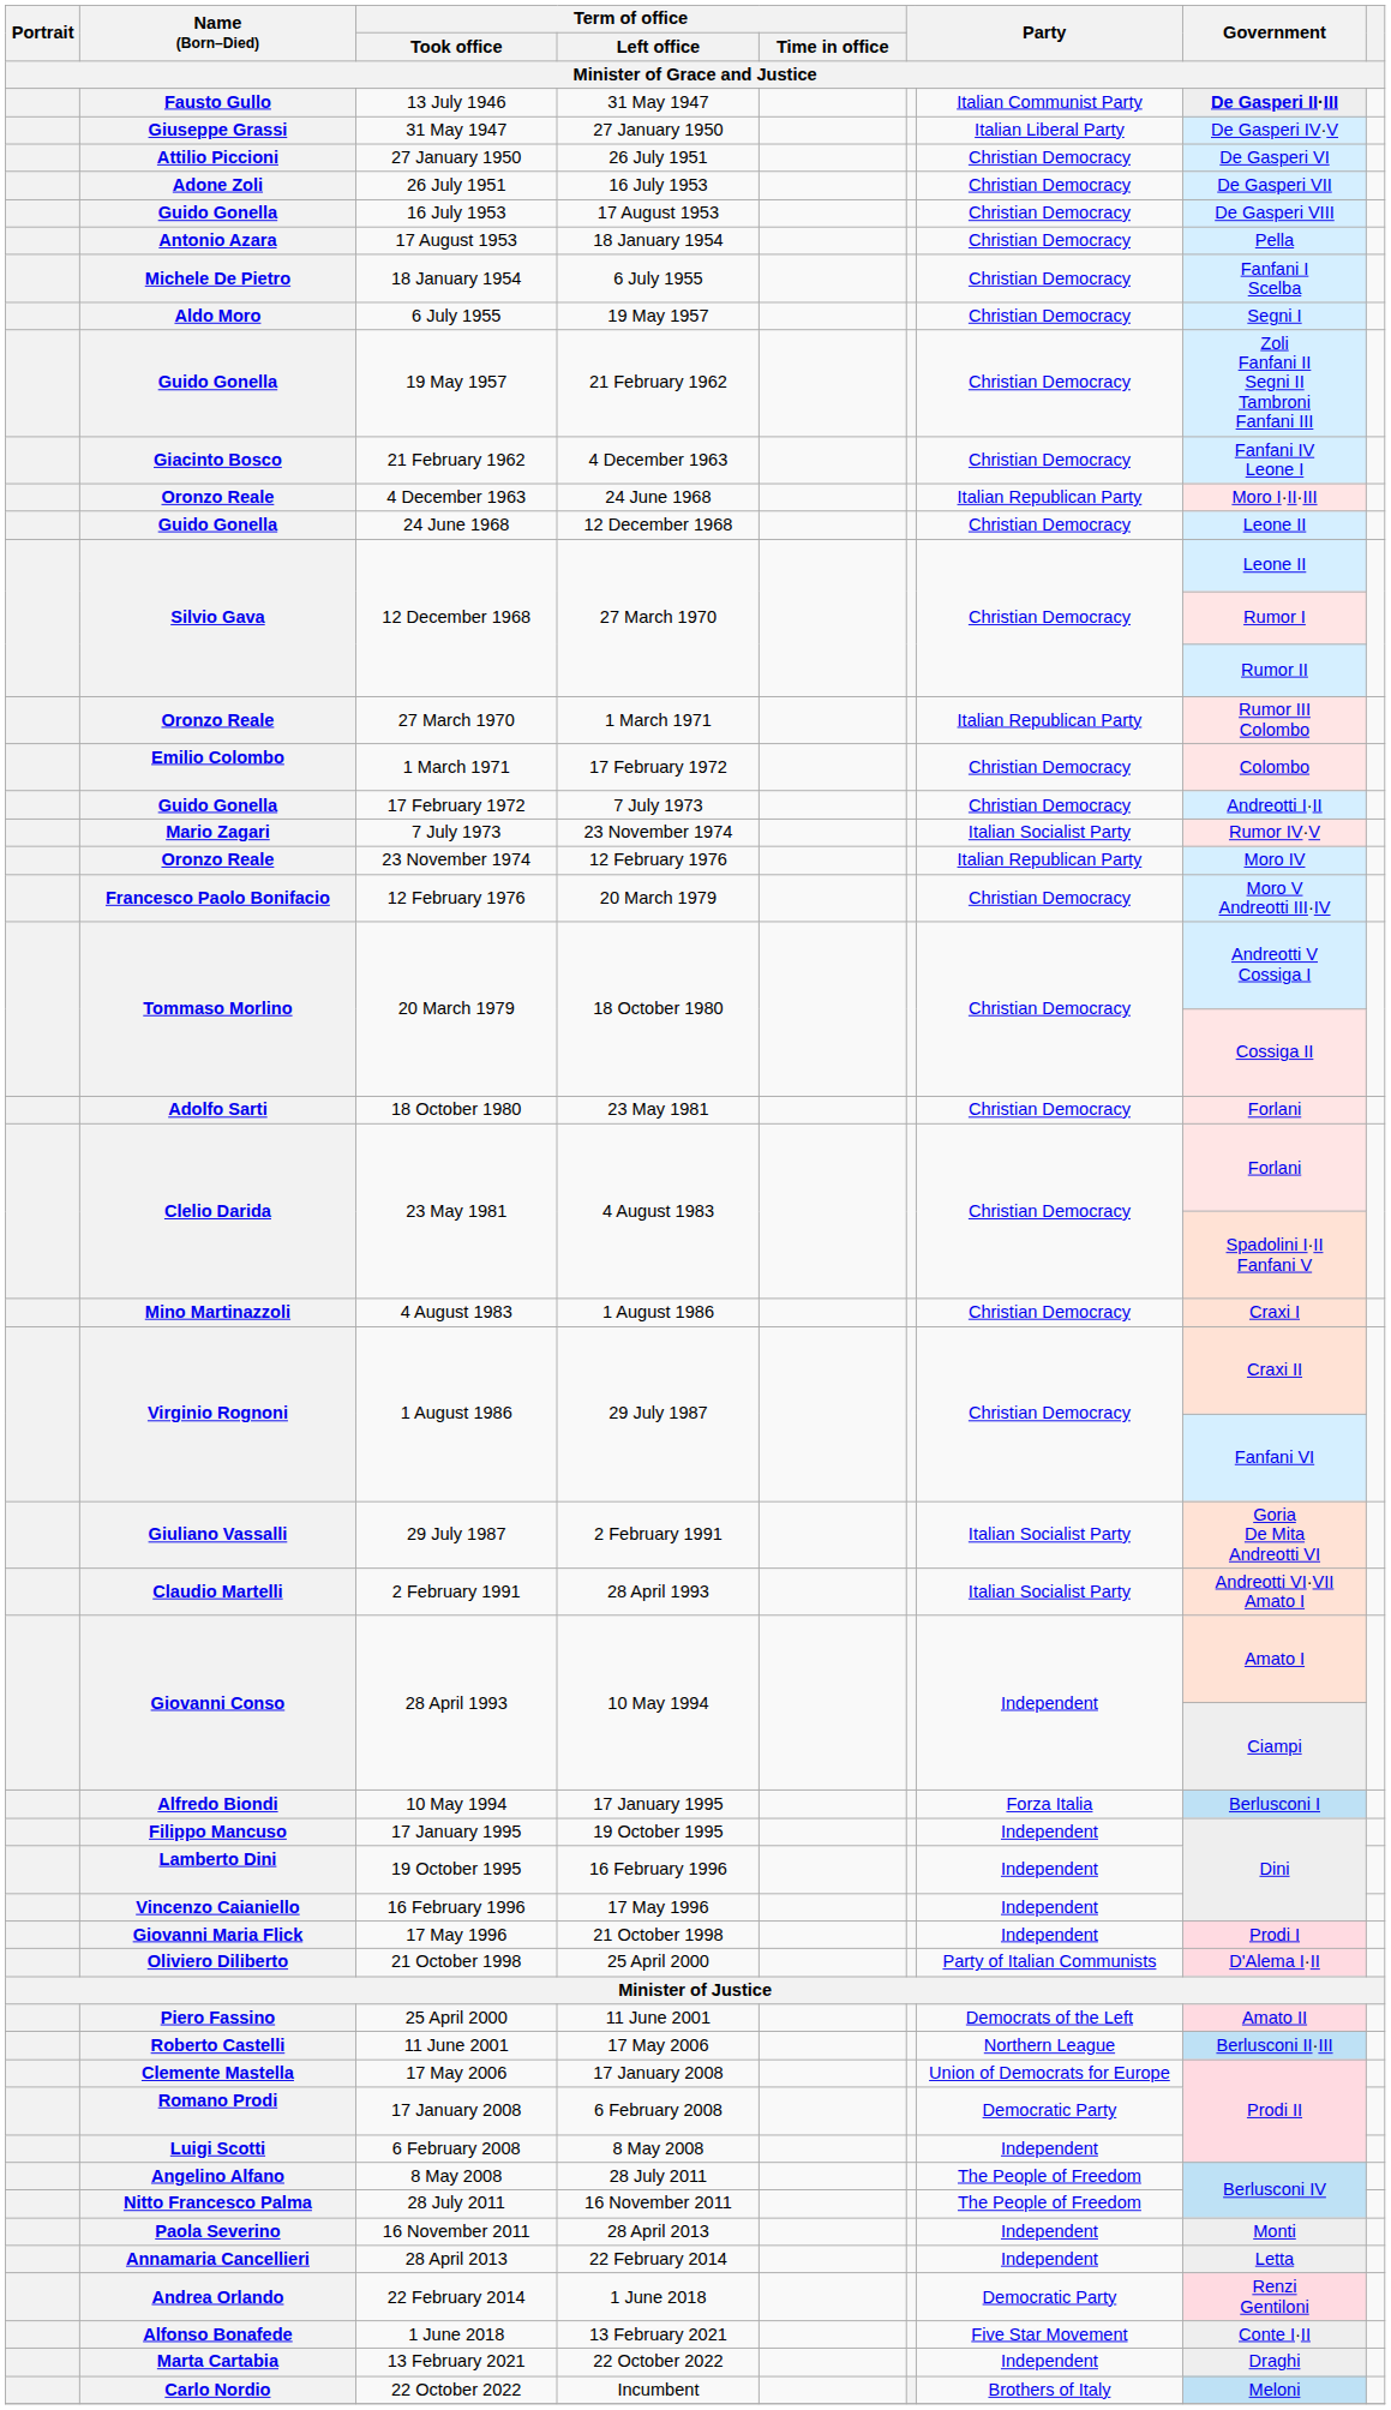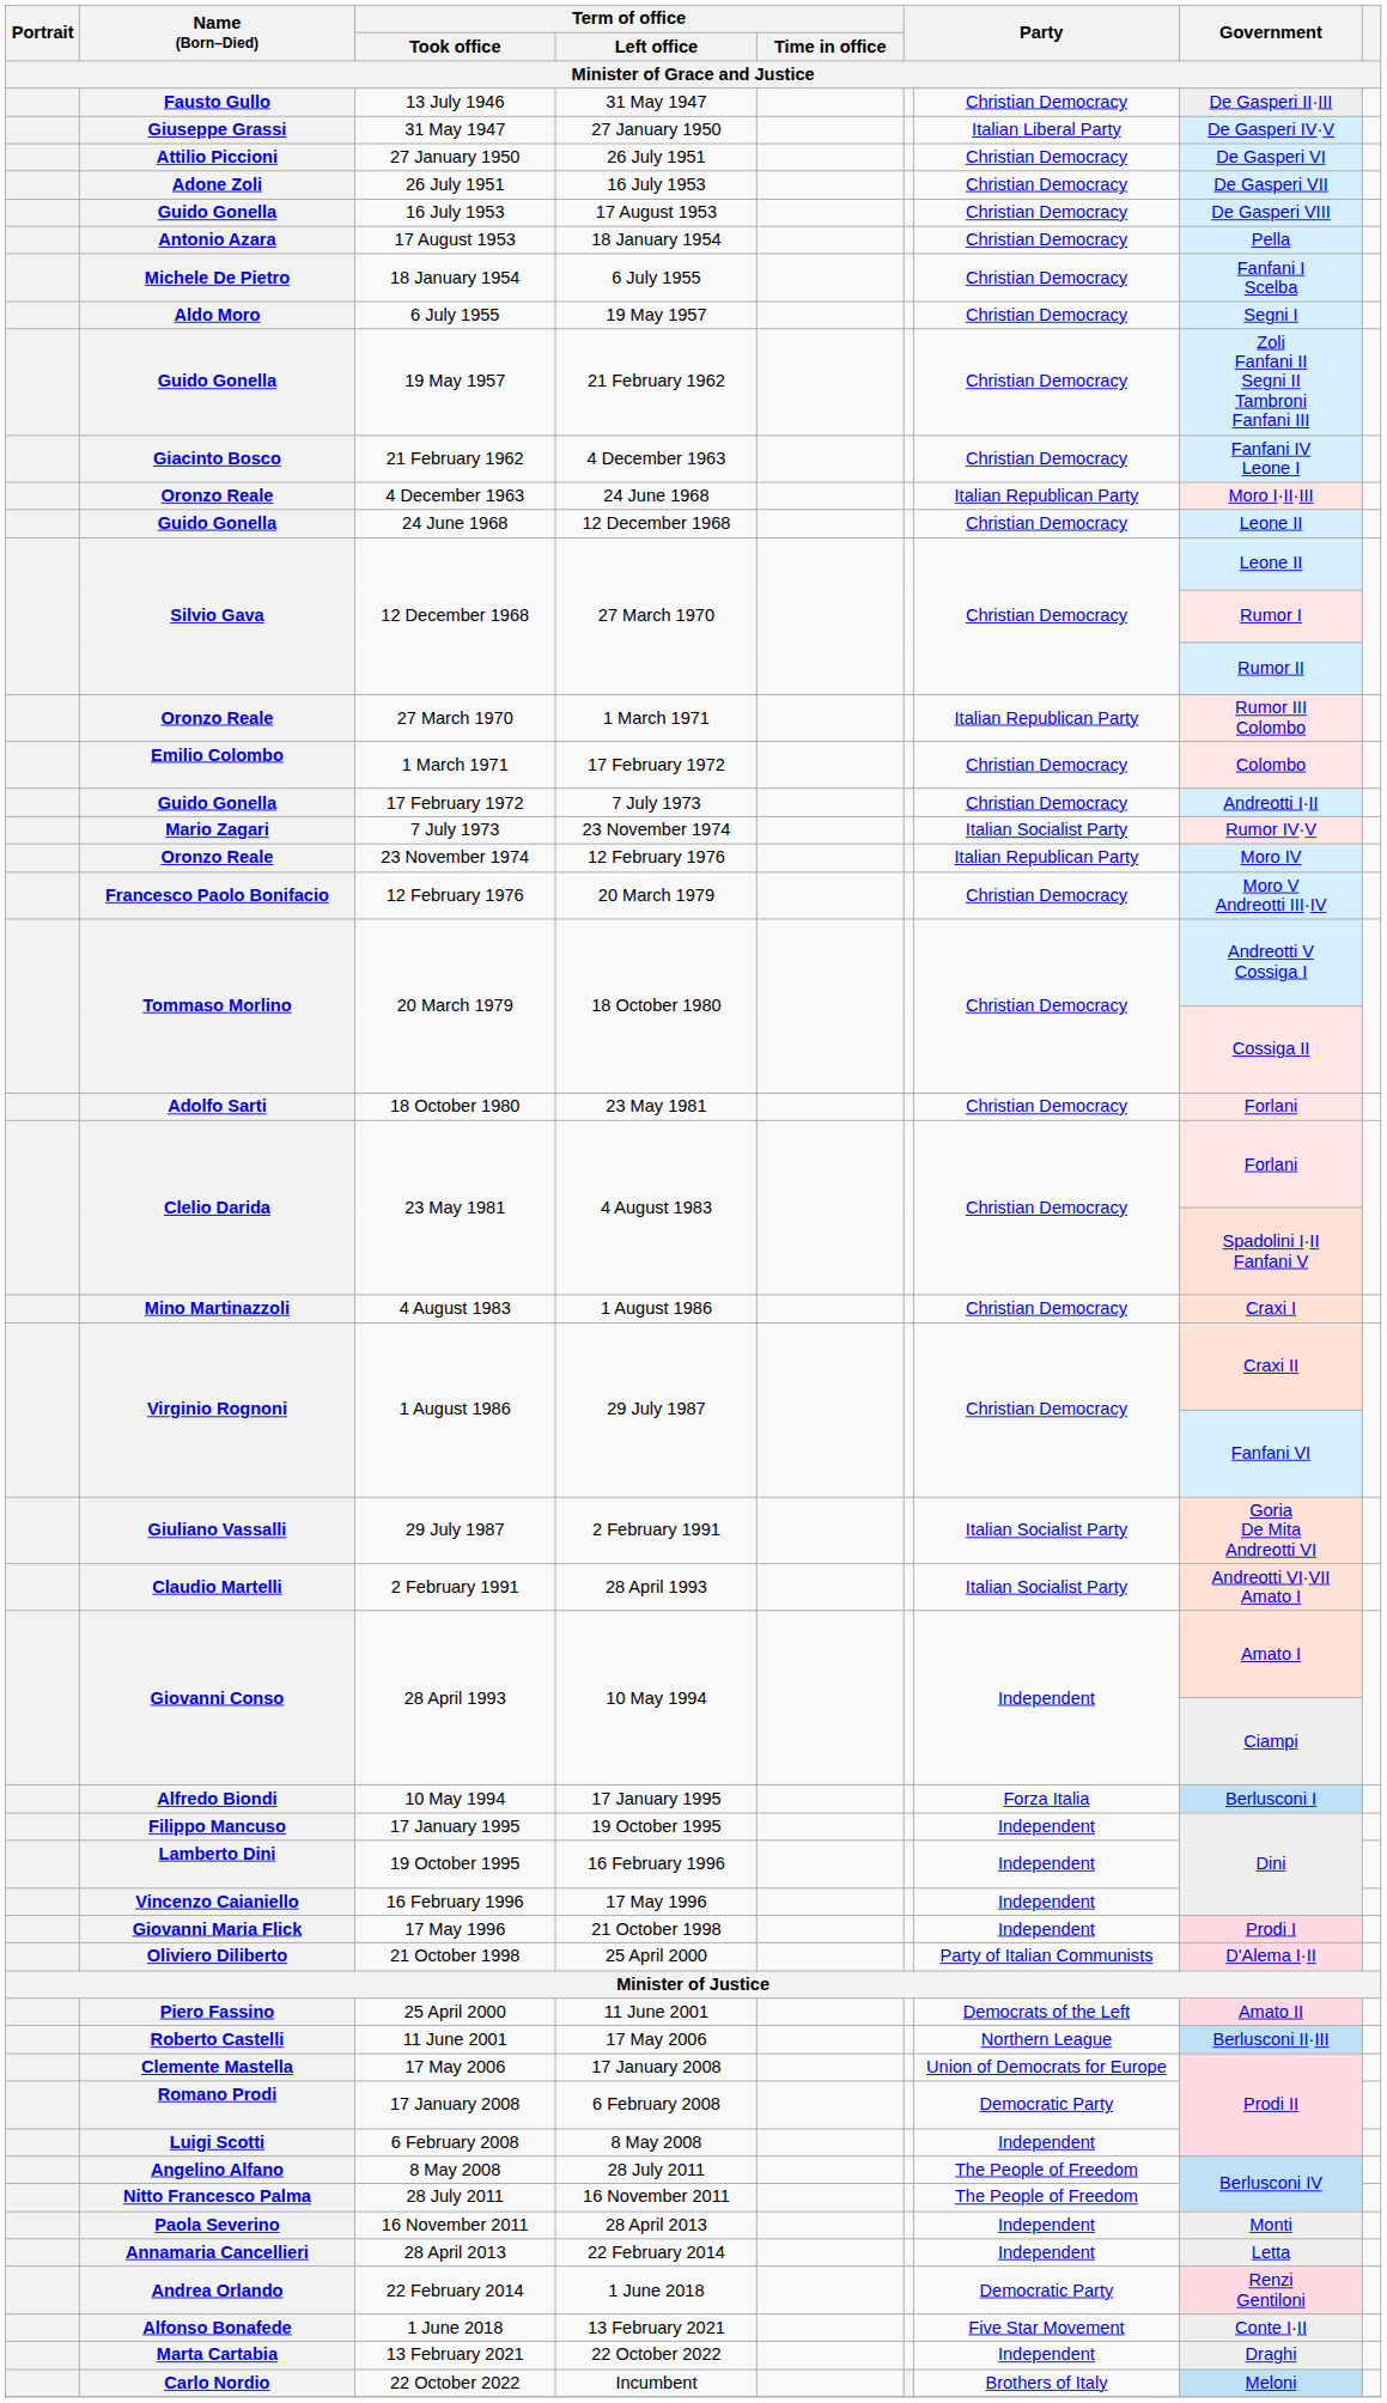13 July 1946 | column 7: Italian Communist Party -> Christian Democracy
13 July 1946 | Government: bold -> normal
